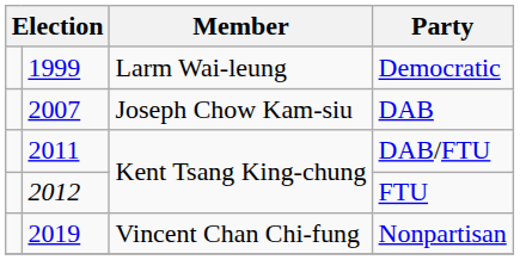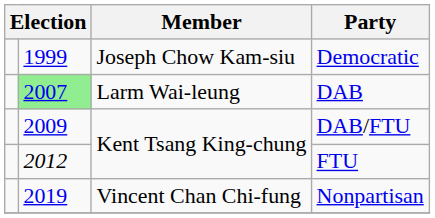Democratic | Member: Larm Wai-leung -> Joseph Chow Kam-siu
DAB | column 2: no background -> lightgreen background
DAB | Member: Joseph Chow Kam-siu -> Larm Wai-leung
DAB/FTU | column 2: 2011 -> 2009
